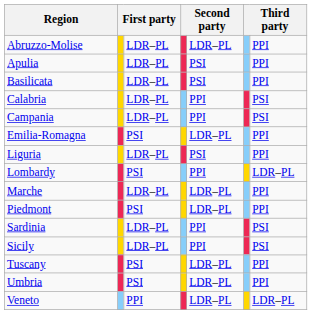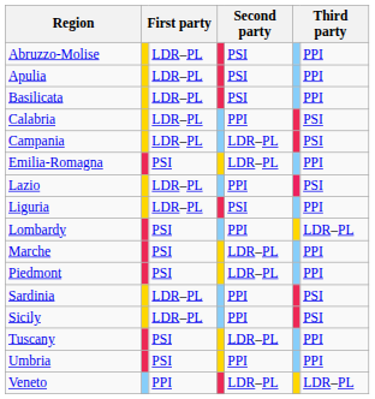Abruzzo-Molise | column 5: LDR–PL -> PSI
Campania | column 5: PPI -> LDR–PL
+ row: Lazio | LDR–PL | PPI | PSI
Marche | column 3: LDR–PL -> PSI
Umbria | column 5: LDR–PL -> PPI
